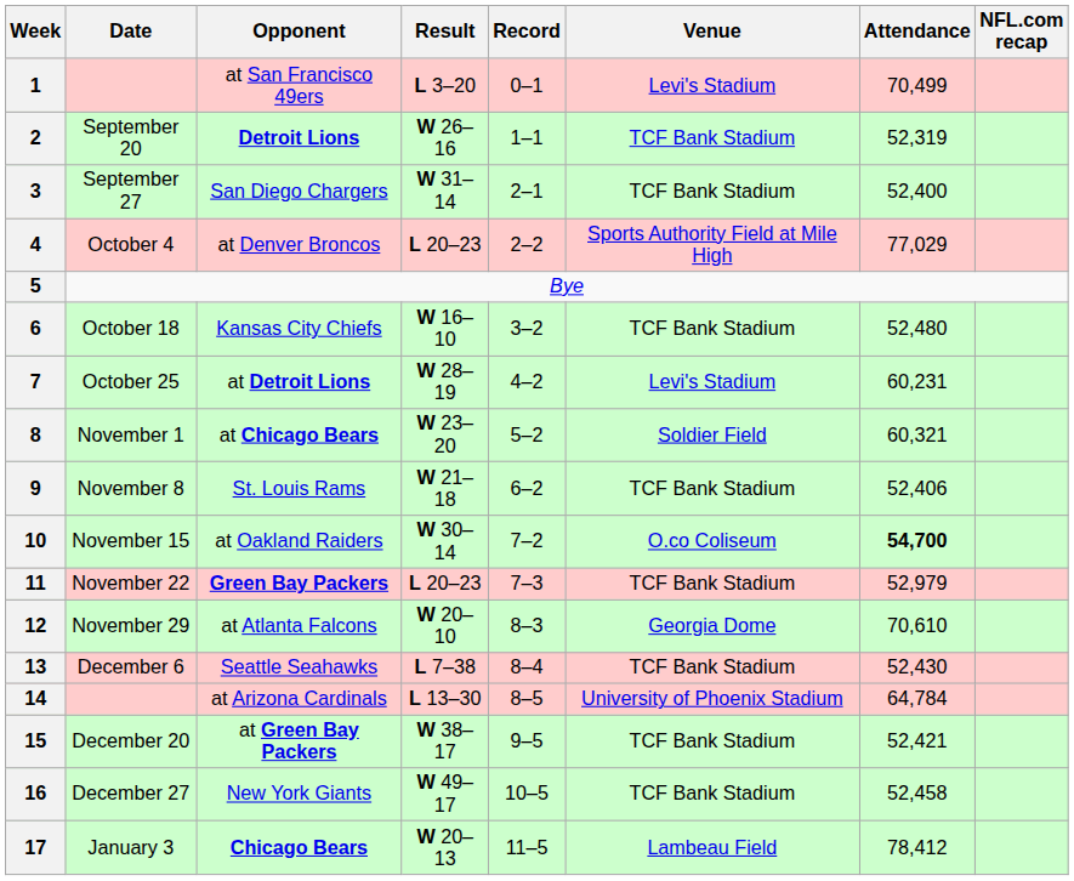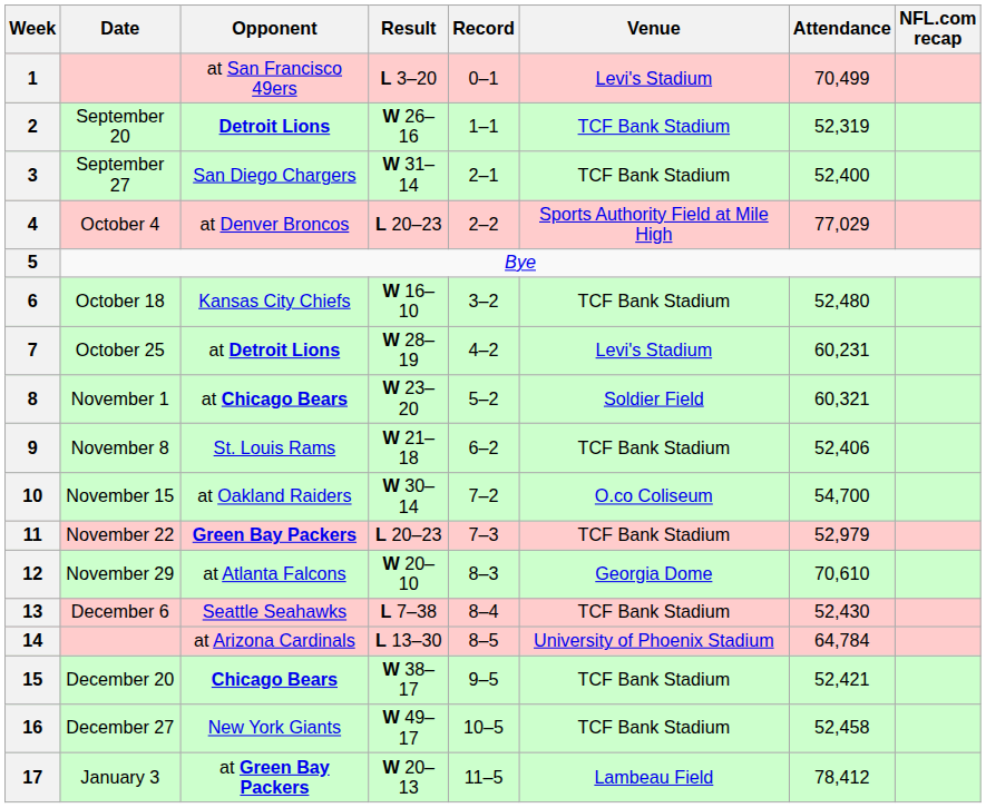10 | Attendance: bold -> normal
15 | Opponent: at Green Bay Packers -> Chicago Bears
17 | Opponent: Chicago Bears -> at Green Bay Packers
